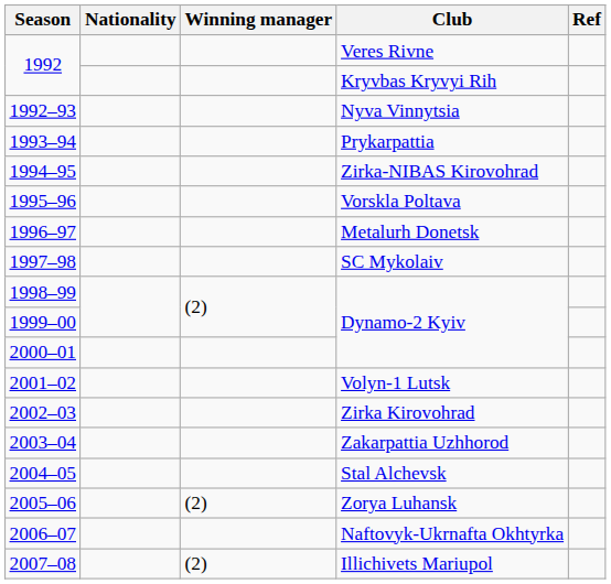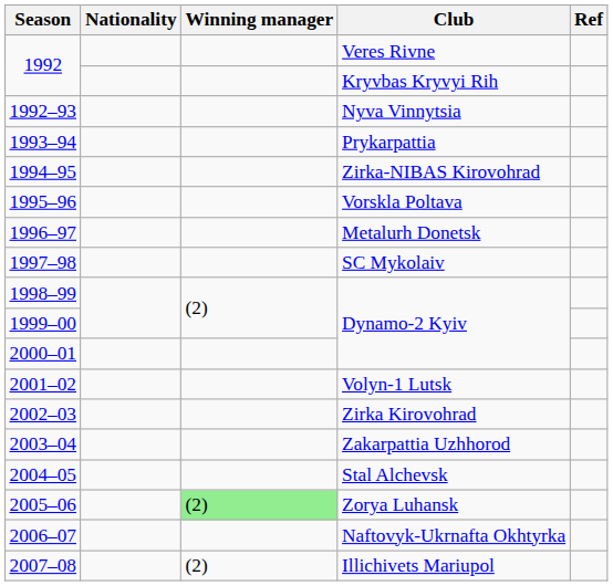2005–06 | Winning manager: no background -> lightgreen background
